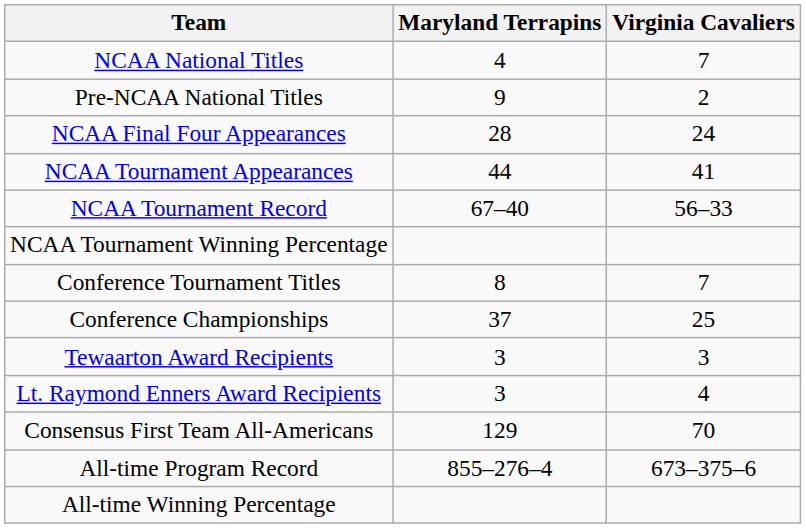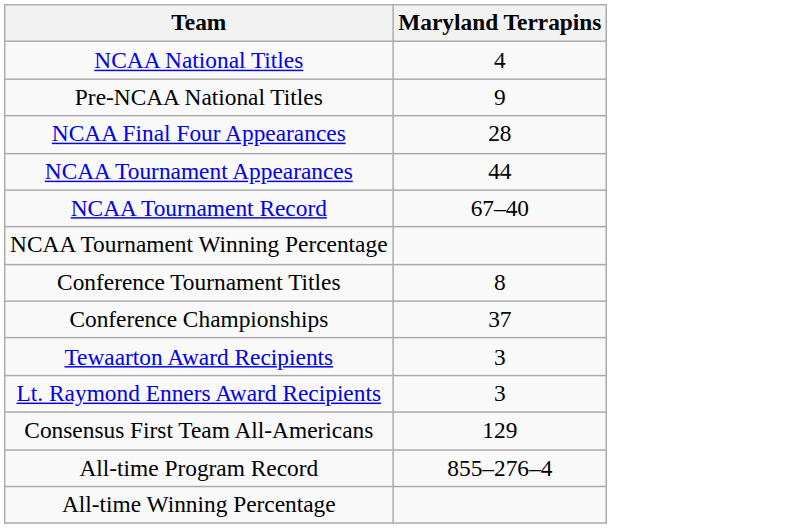- column: Virginia Cavaliers | 7 | 2 | 24 | 41 | 56–33 | 7 | 25 | 3 | 4 | 70 | 673–375–6
